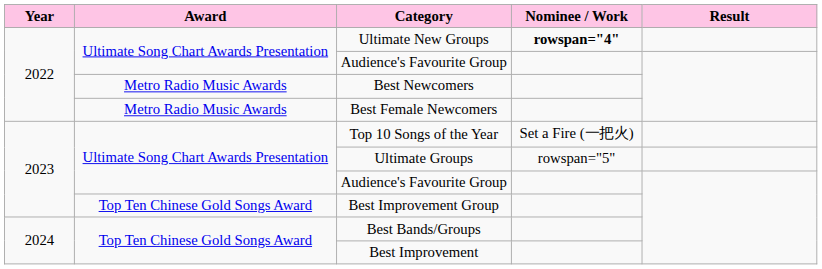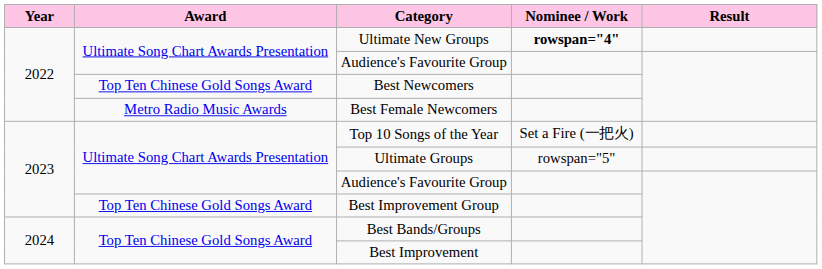Best Newcomers | Award: Metro Radio Music Awards -> Top Ten Chinese Gold Songs Award
